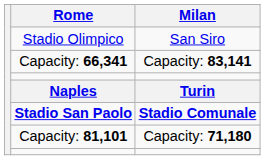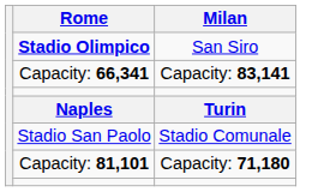Stadio Olimpico | Rome: normal -> bold
Stadio San Paolo | Rome: bold -> normal
Stadio San Paolo | Milan: bold -> normal
